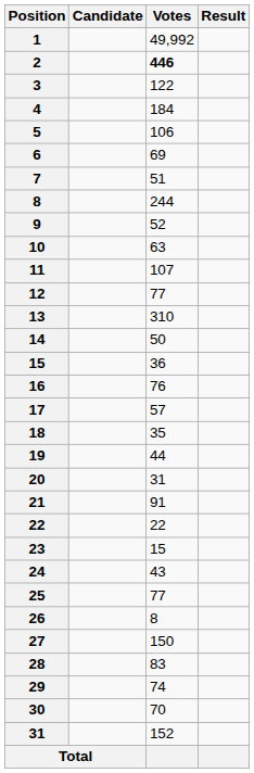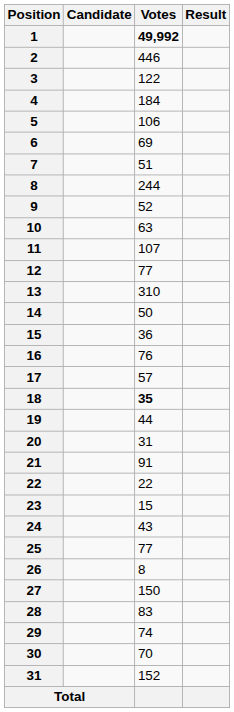1 | Votes: normal -> bold
2 | Votes: bold -> normal
18 | Votes: normal -> bold
